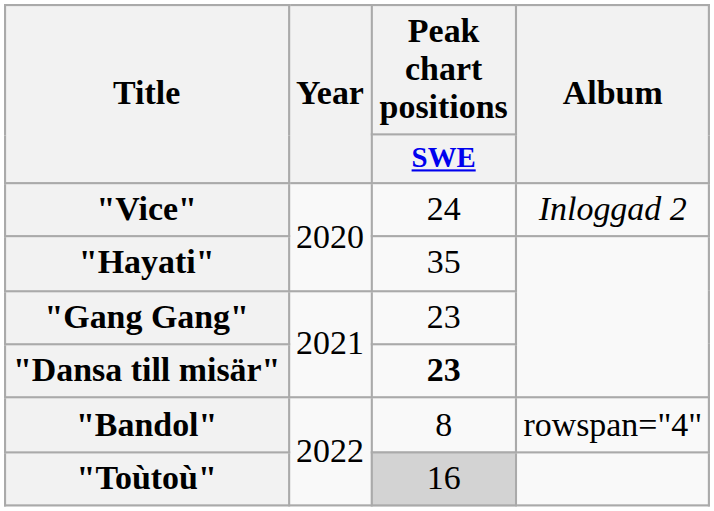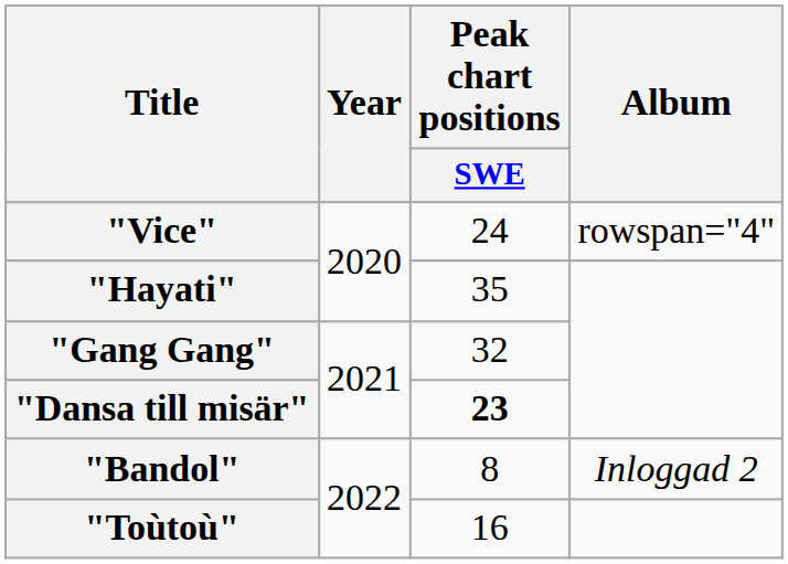"Vice" | Album: Inloggad 2 -> rowspan="4"
"Gang Gang" | Peak chart positions / SWE: 23 -> 32
"Bandol" | Album: rowspan="4" -> Inloggad 2
"Toùtoù" | Peak chart positions / SWE: lightgrey background -> no background
